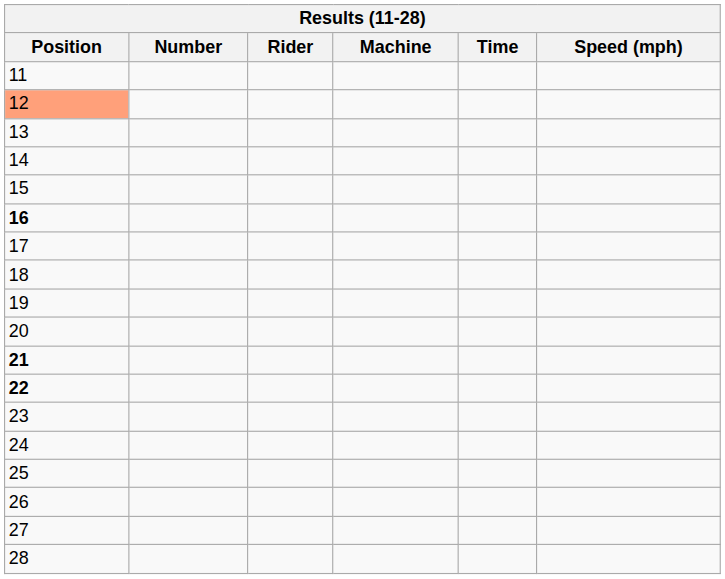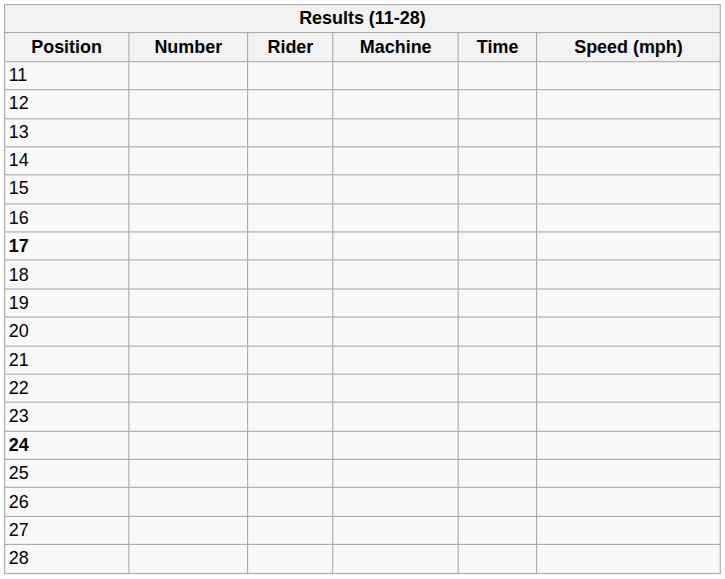12 | Position: lightsalmon background -> no background
16 | Position: bold -> normal
17 | Position: normal -> bold
21 | Position: bold -> normal
22 | Position: bold -> normal
24 | Position: normal -> bold
